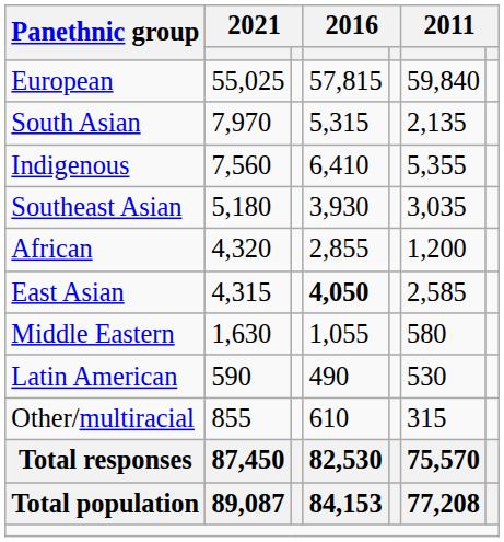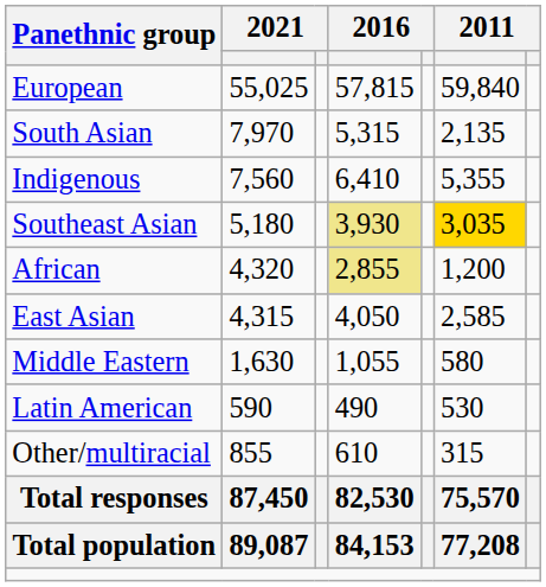Southeast Asian | column 4: no background -> khaki background
Southeast Asian | column 6: no background -> gold background
African | column 4: no background -> khaki background
East Asian | column 4: bold -> normal
